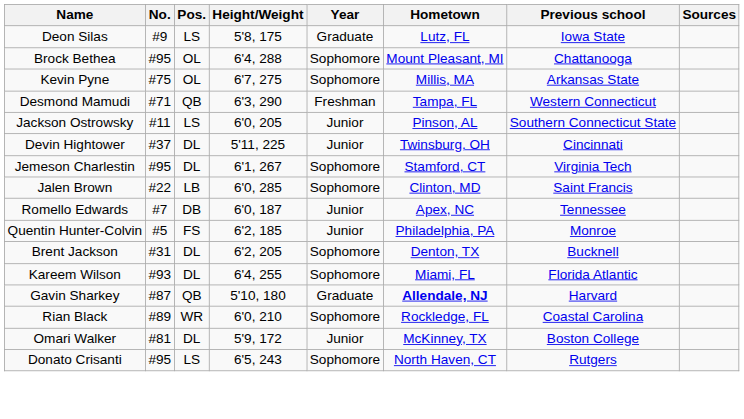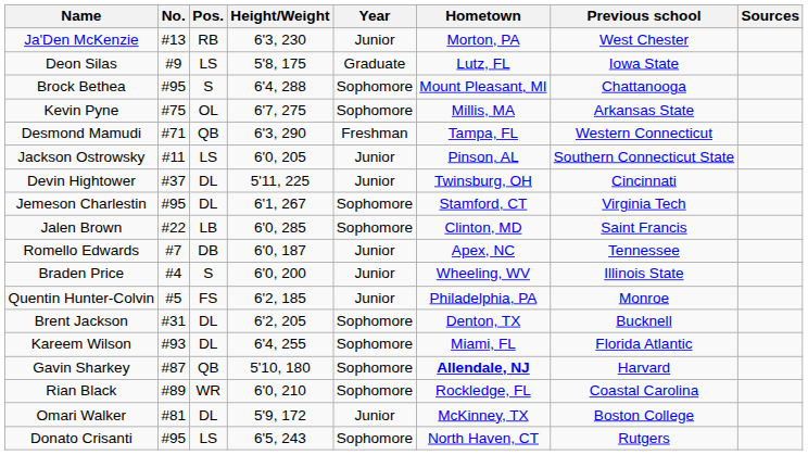+ row: Ja'Den McKenzie | #13 | RB | 6'3, 230 | Junior | Morton, PA | West Chester
Brock Bethea | Pos.: OL -> S
+ row: Braden Price | #4 | S | 6'0, 200 | Junior | Wheeling, WV | Illinois State
Gavin Sharkey | Year: Graduate -> Sophomore
